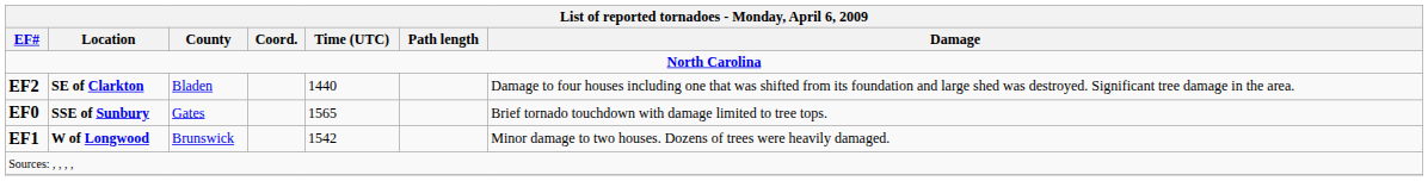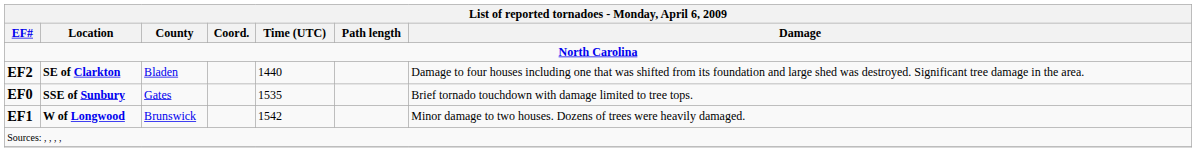EF0 | Time (UTC): 1565 -> 1535
